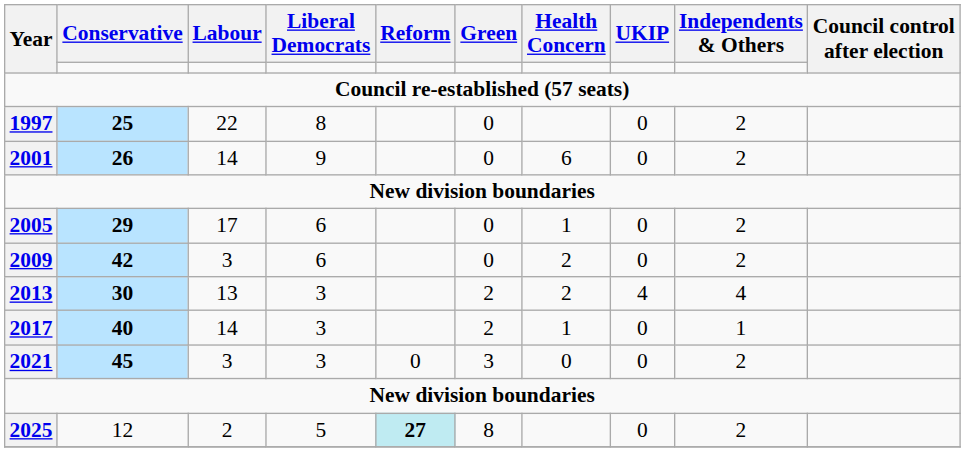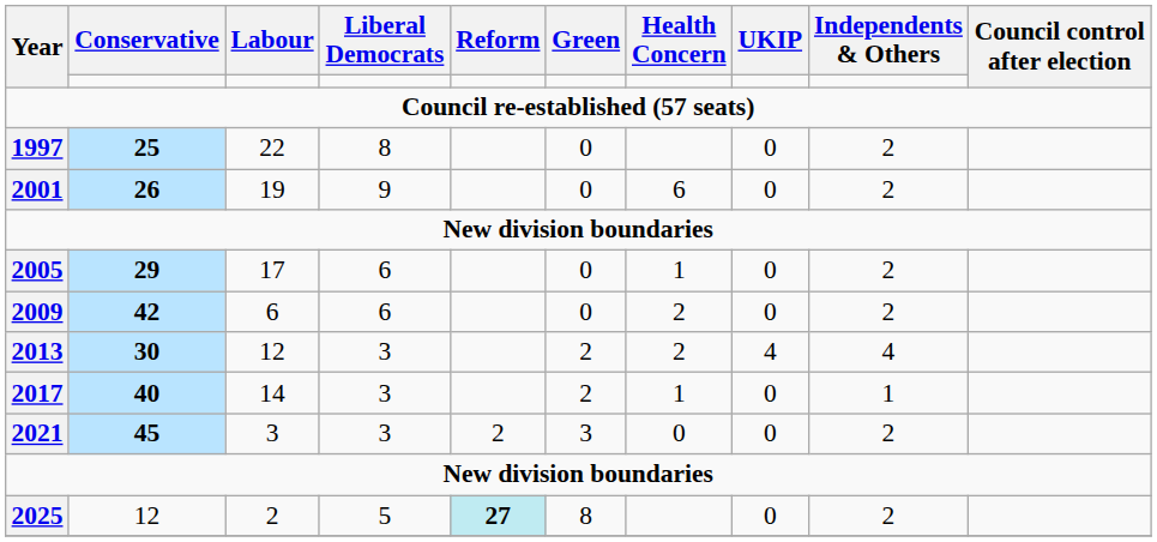2001 | Labour: 14 -> 19
2009 | Labour: 3 -> 6
2013 | Labour: 13 -> 12
2021 | Reform: 0 -> 2
